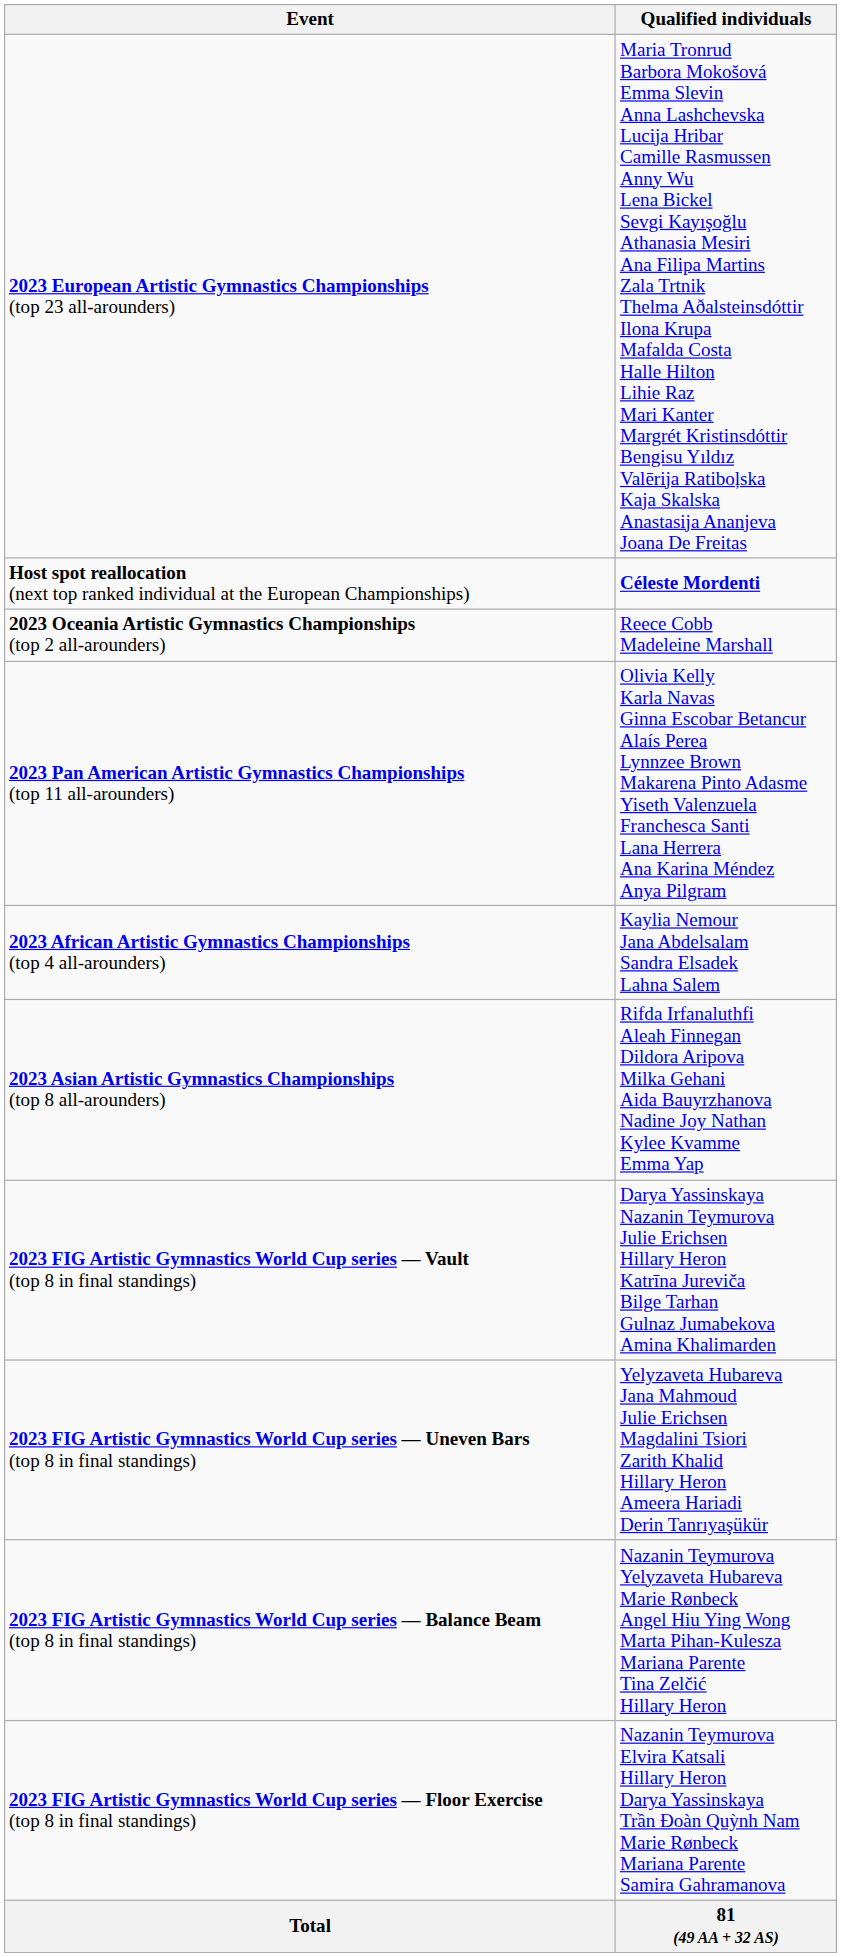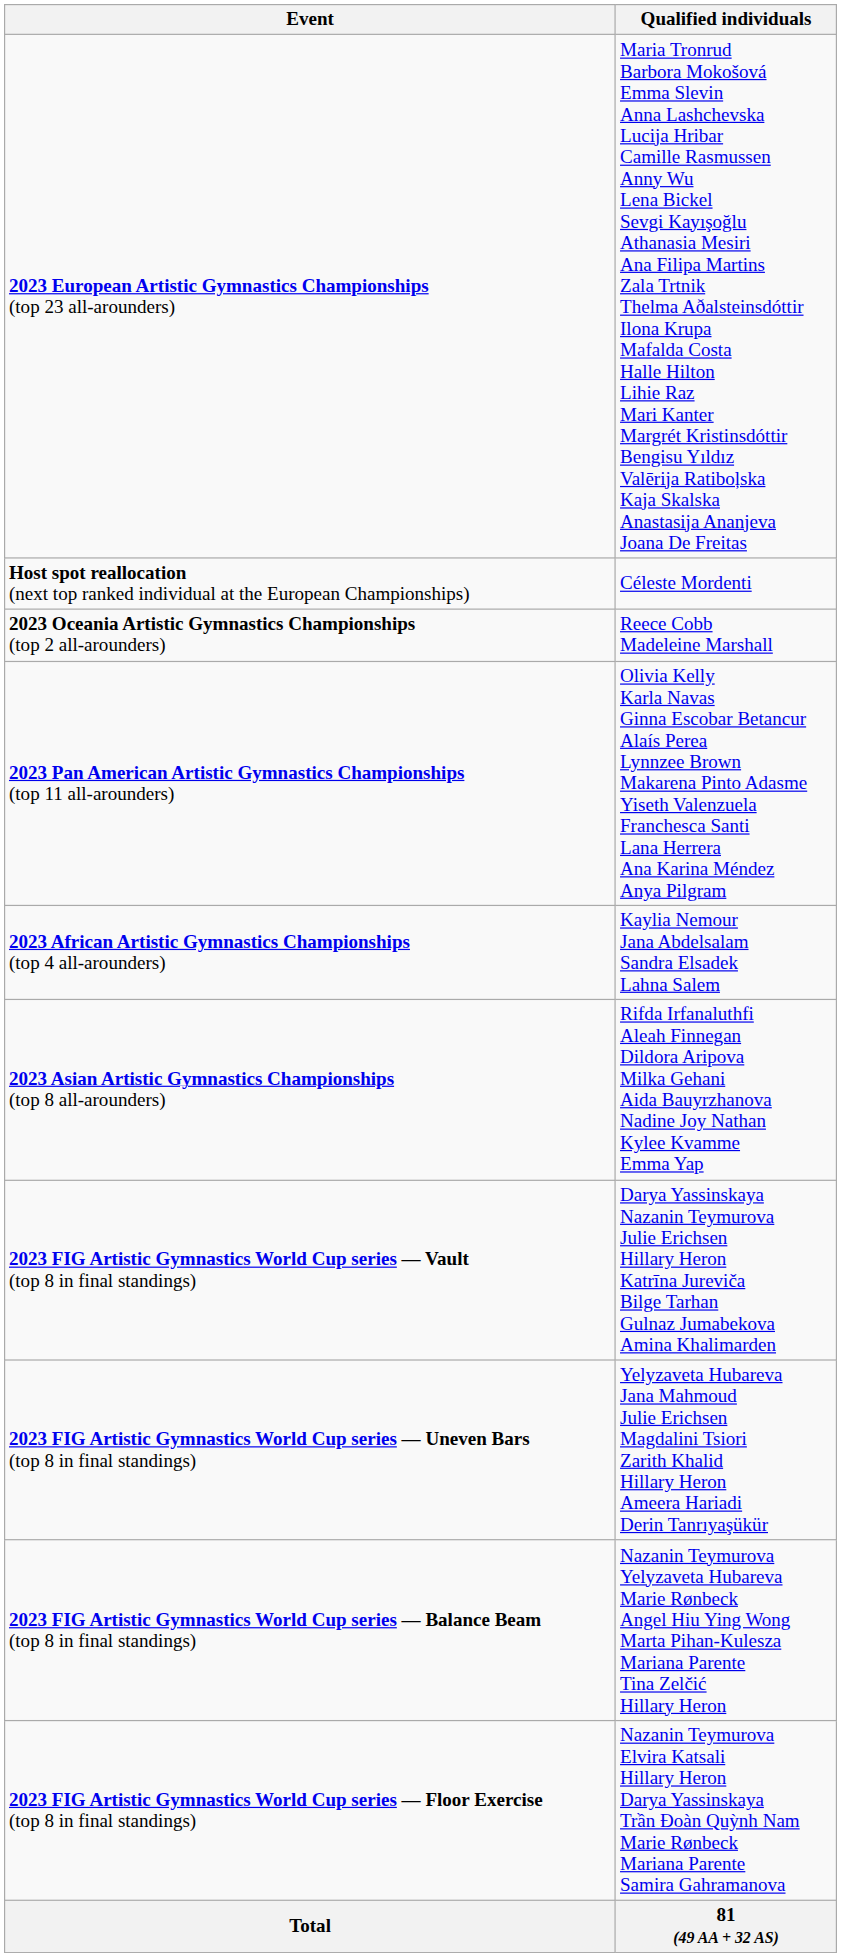row 3 | Qualified individuals: bold -> normal
